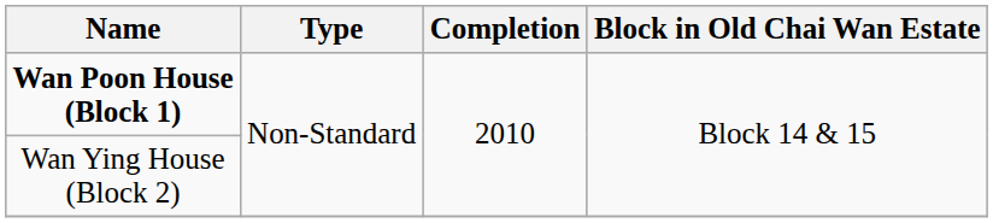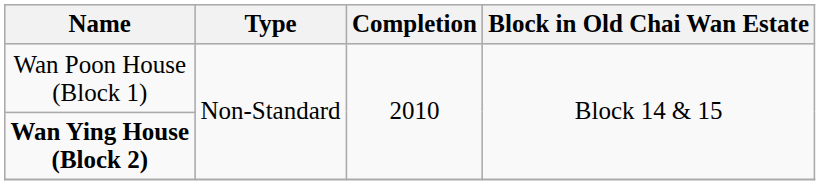Wan Poon House (Block 1) | Name: bold -> normal
Wan Ying House (Block 2) | Name: normal -> bold
